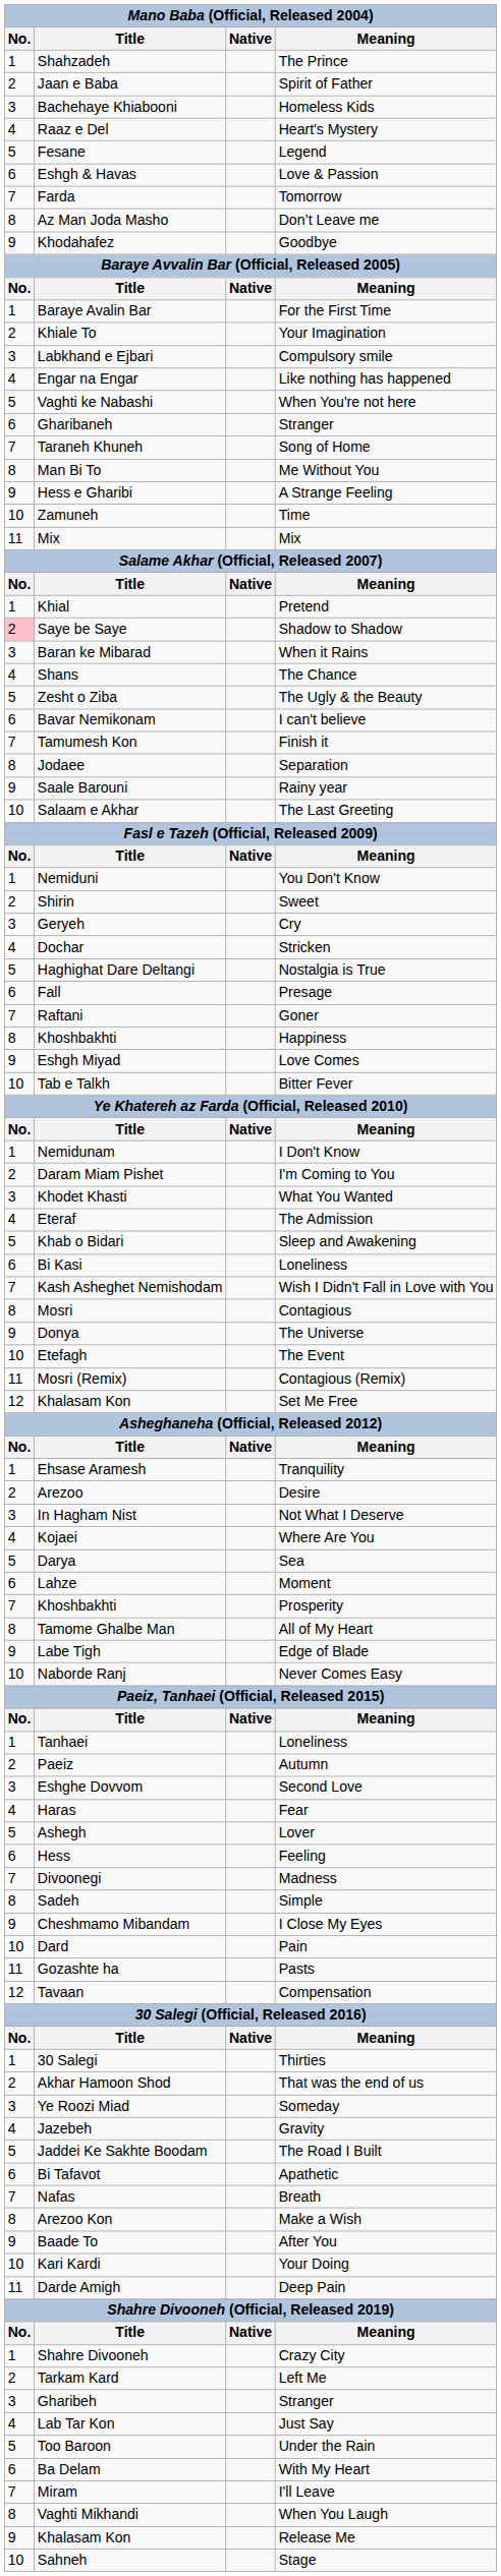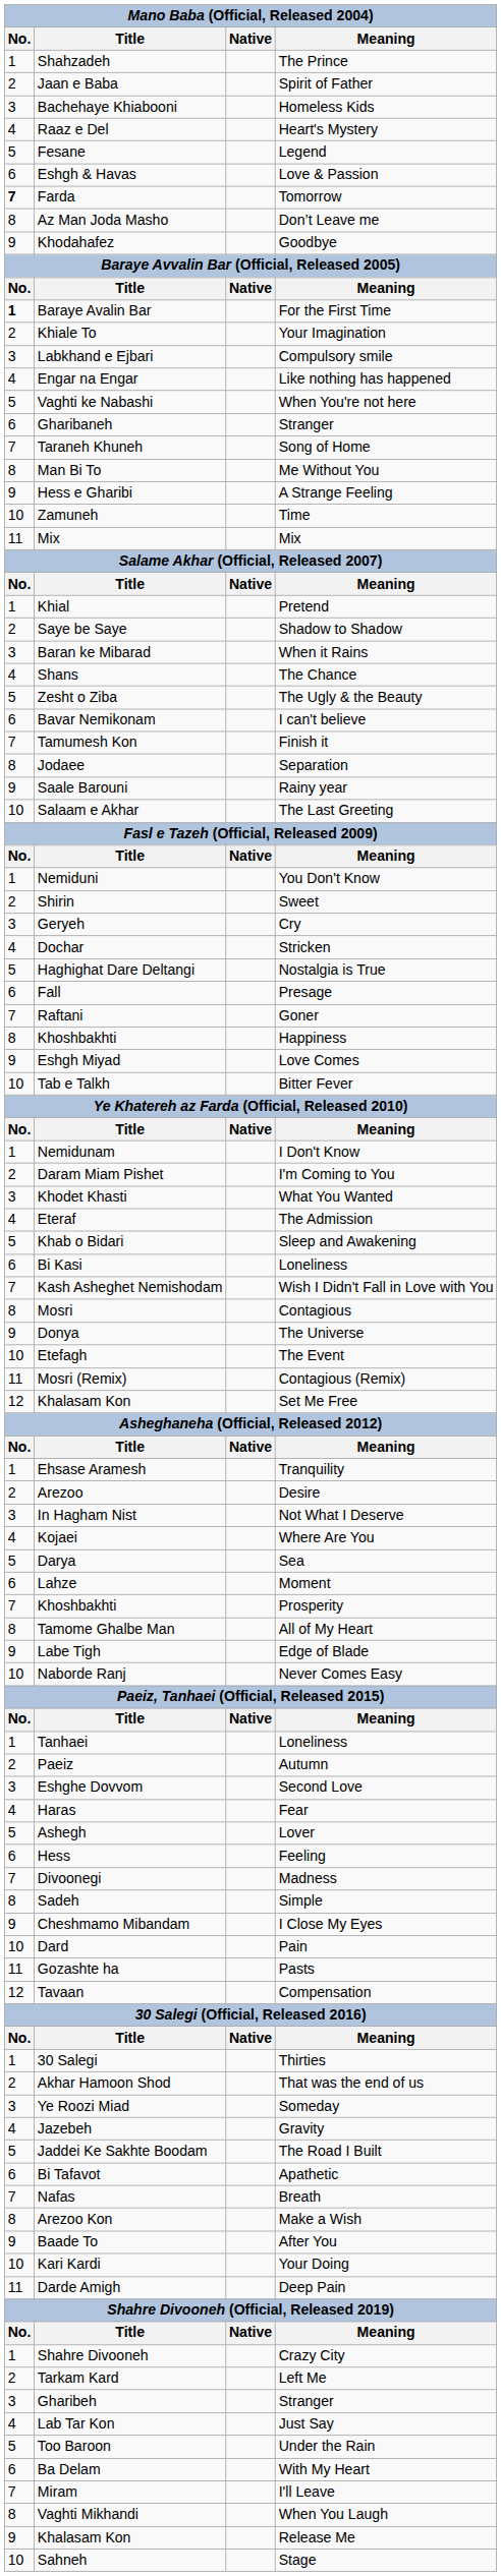Farda | No.: normal -> bold
Baraye Avalin Bar | No.: normal -> bold
Saye be Saye | No.: pink background -> no background
